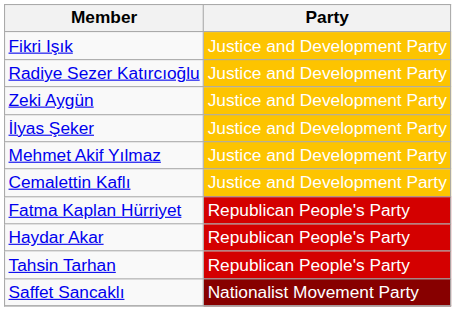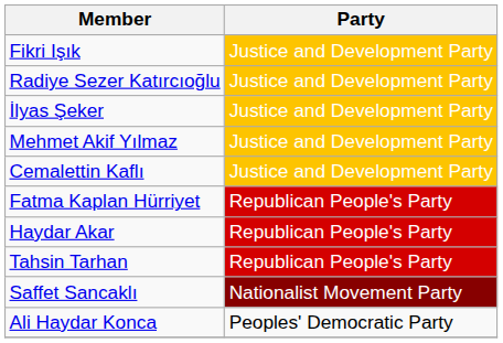- row: Zeki Aygün | Justice and Development Party
+ row: Ali Haydar Konca | Peoples' Democratic Party
